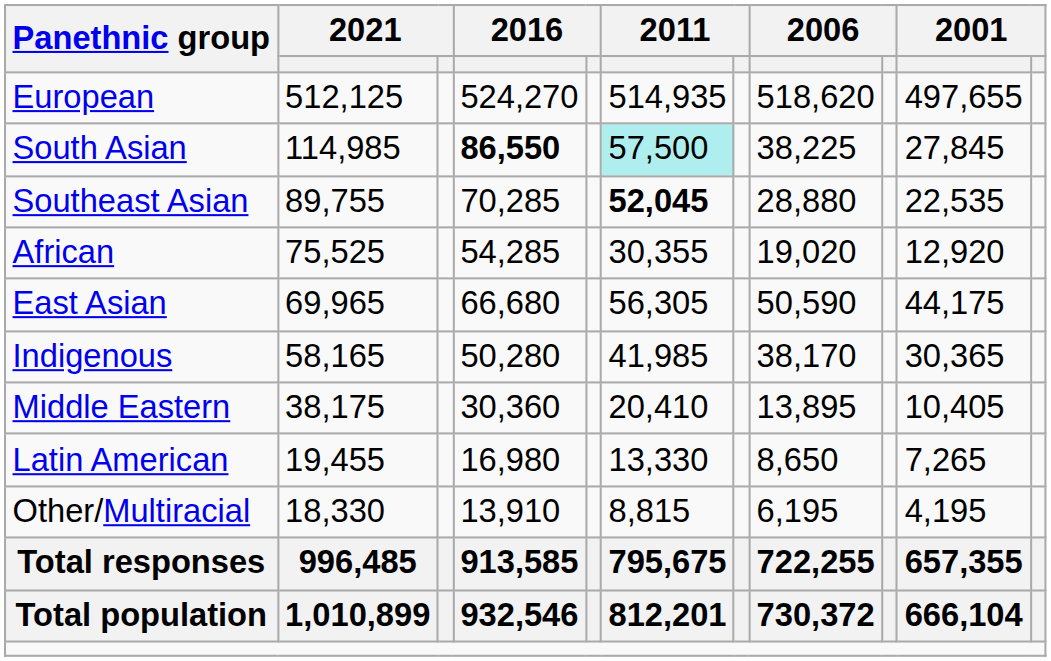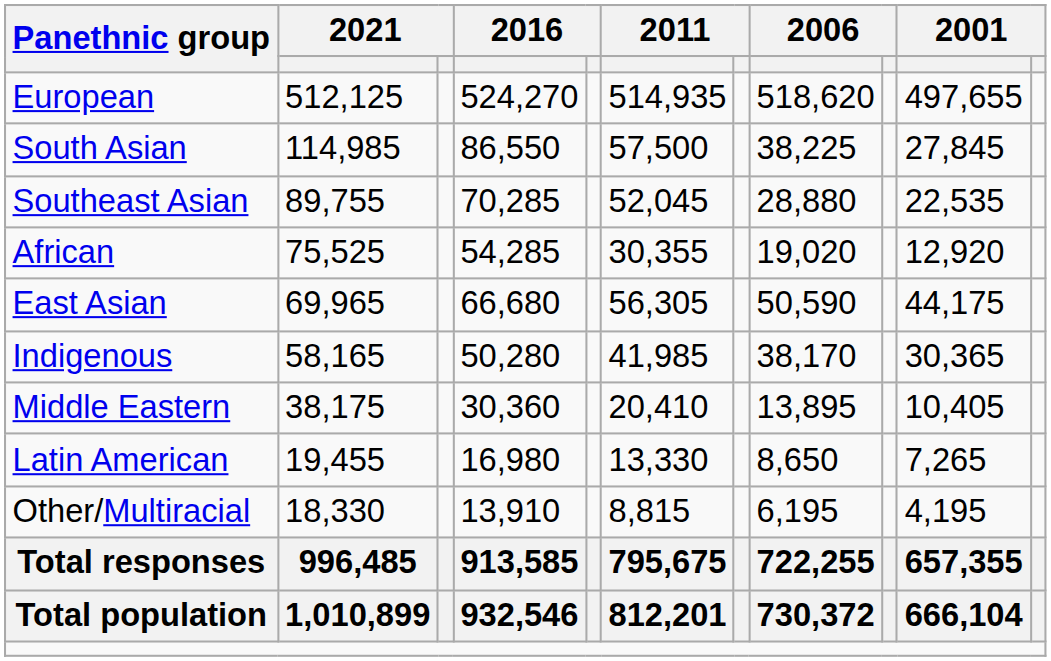South Asian | column 4: bold -> normal
South Asian | column 6: paleturquoise background -> no background
Southeast Asian | column 6: bold -> normal
